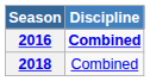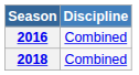row 2 | Discipline: bold -> normal
